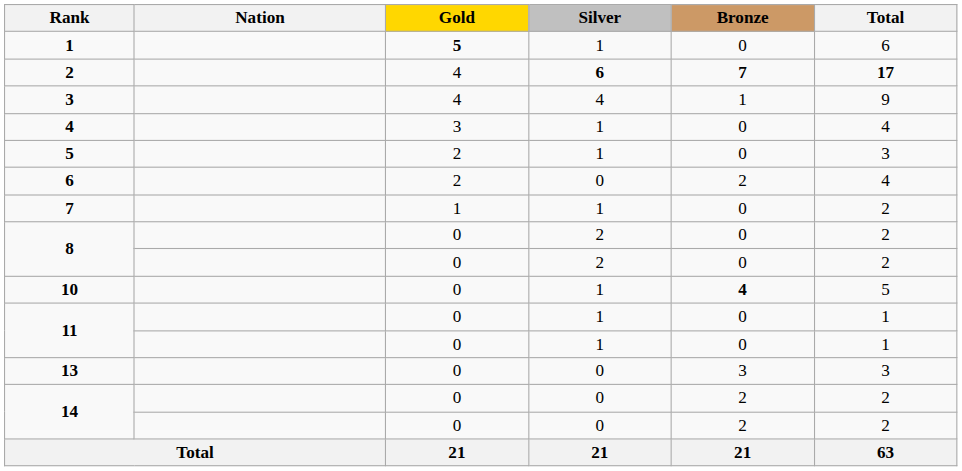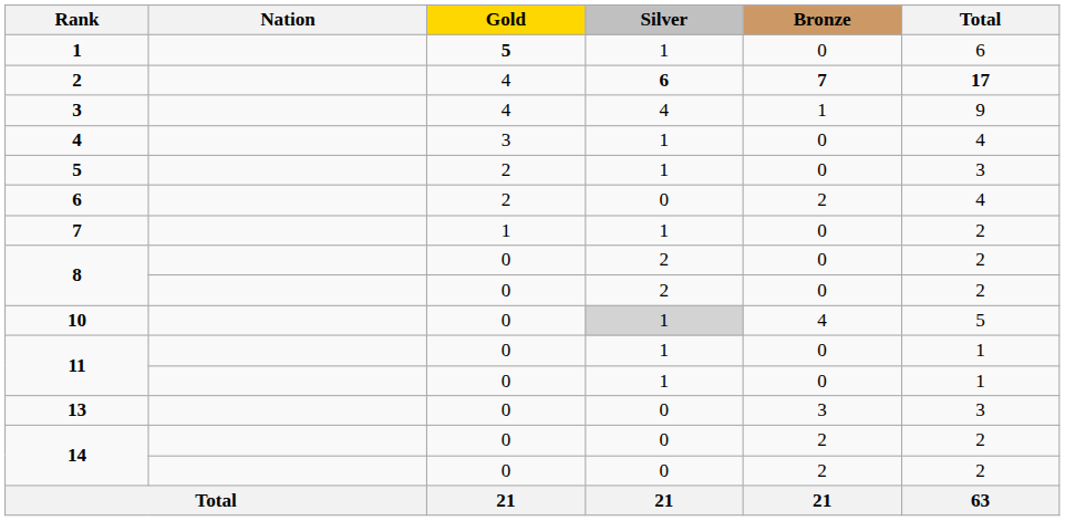10 | Silver: no background -> lightgrey background
10 | Bronze: bold -> normal
